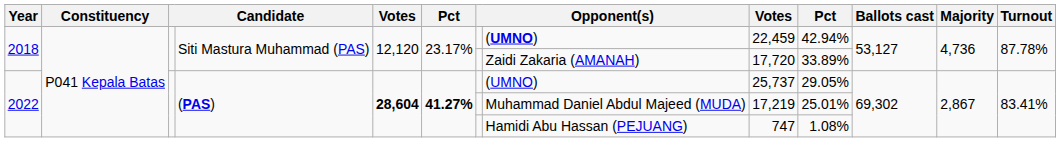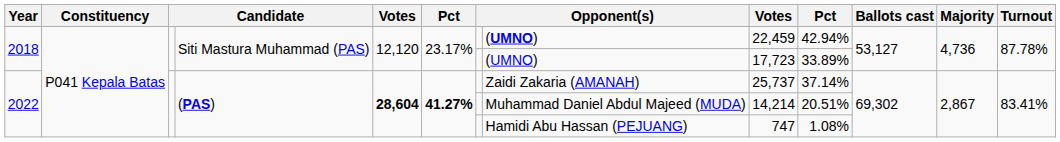row 3 | column 8: Zaidi Zakaria (AMANAH) -> (UMNO)
row 3 | column 9: 17,720 -> 17,723
row 4 | column 8: (UMNO) -> Zaidi Zakaria (AMANAH)
row 4 | column 10: 29.05% -> 37.14%
row 5 | column 9: 17,219 -> 14,214
row 5 | column 10: 25.01% -> 20.51%
